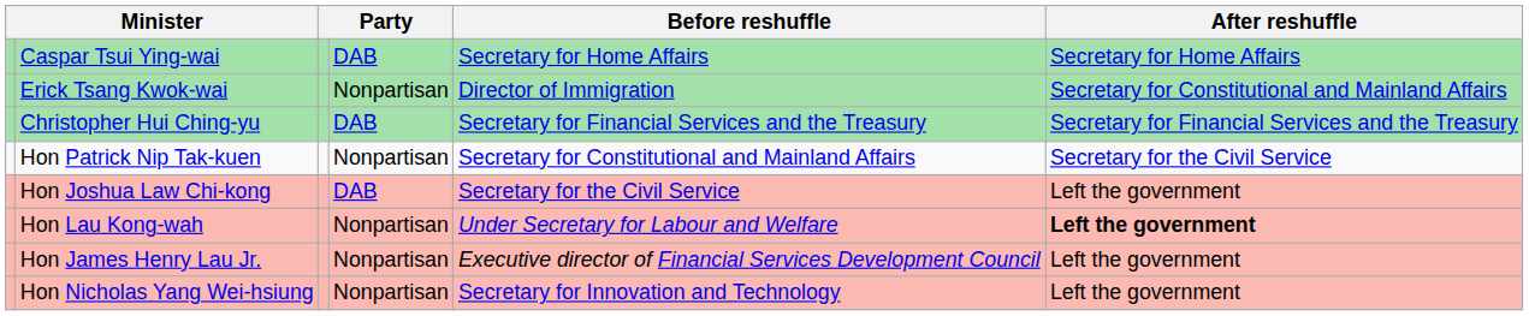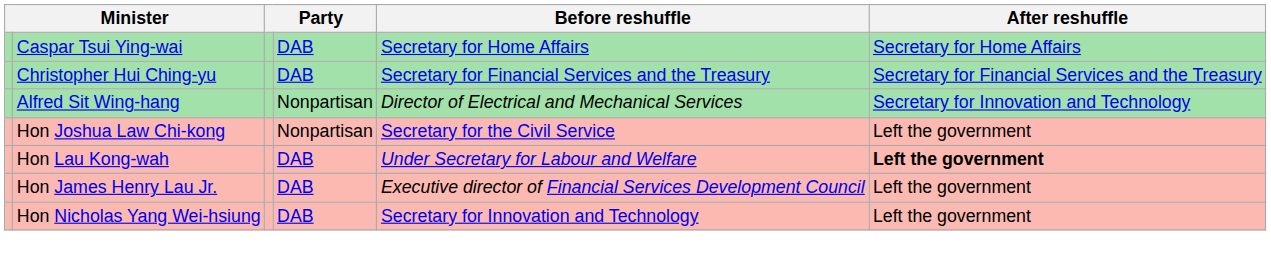- row: Erick Tsang Kwok-wai | Nonpartisan | Director of Immigration | Secretary for Constitutional and Mainland Affairs
+ row: Alfred Sit Wing-hang | Nonpartisan | Director of Electrical and Mechanical Services | Secretary for Innovation and Technology
- row: Hon Patrick Nip Tak-kuen | Nonpartisan | Secretary for Constitutional and Mainland Affairs | Secretary for the Civil Service
Hon Joshua Law Chi-kong | column 4: DAB -> Nonpartisan
Hon Lau Kong-wah | column 4: Nonpartisan -> DAB
Hon James Henry Lau Jr. | column 4: Nonpartisan -> DAB
Hon Nicholas Yang Wei-hsiung | column 4: Nonpartisan -> DAB
